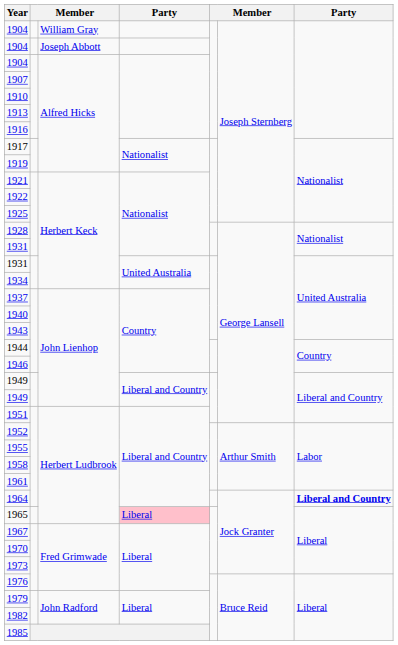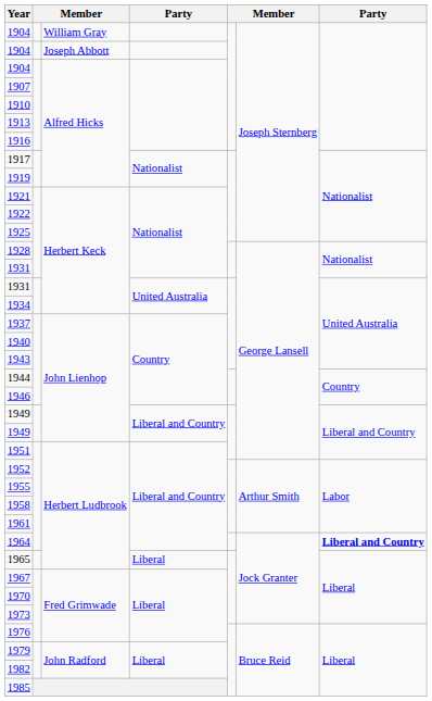1965 | column 4: pink background -> no background
